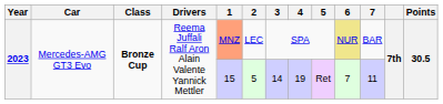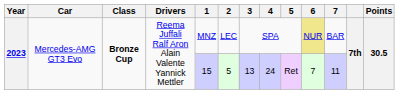row 2 | 1: lightsalmon background -> no background
row 3 | 3: 14 -> 13
row 3 | 4: 19 -> 24
